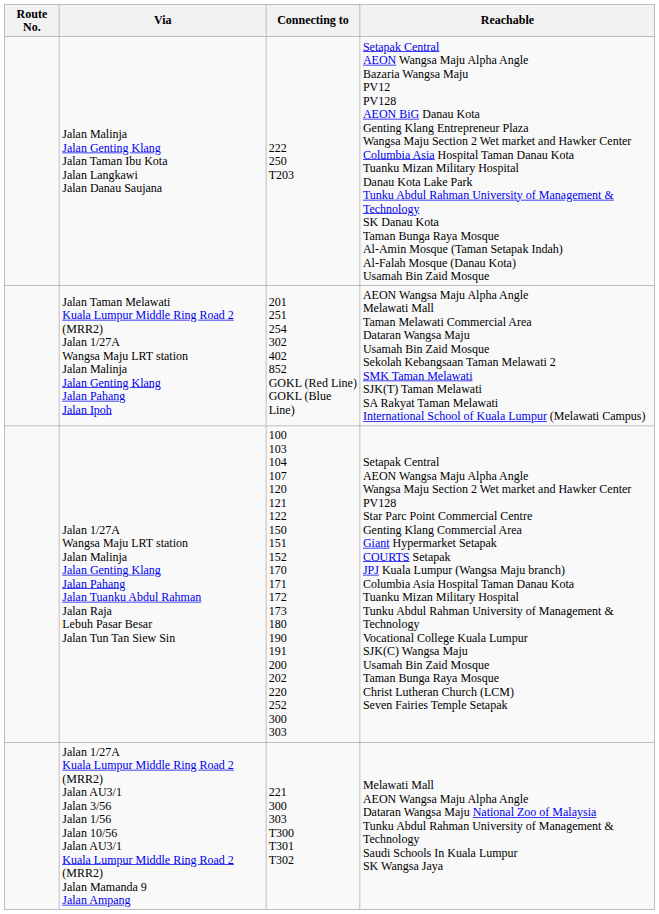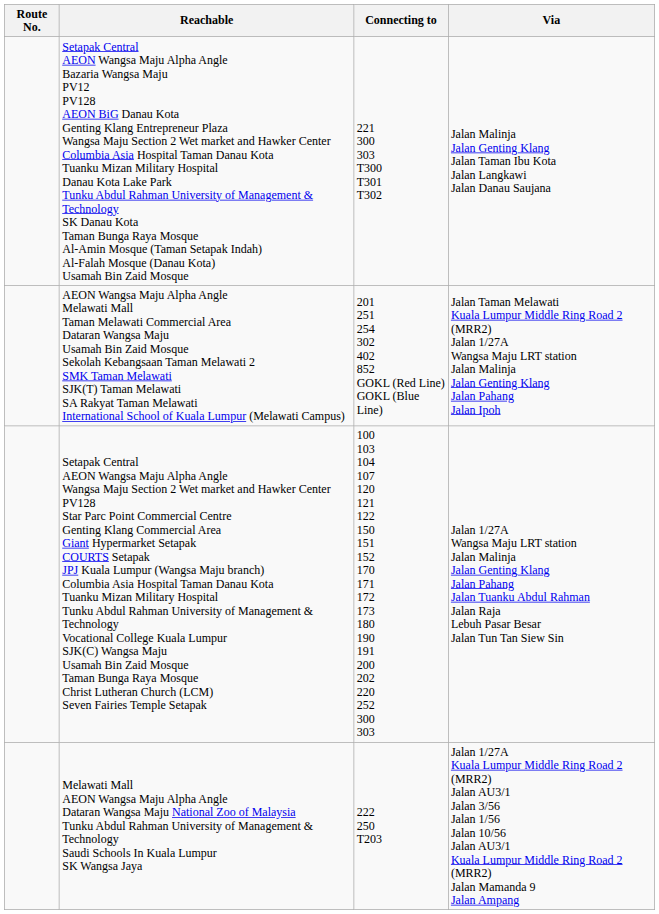columns swapped: Via <-> Reachable
row 2 | Connecting to: 222 250 T203 -> 221 300 303 T300 T301 T302
row 5 | Connecting to: 221 300 303 T300 T301 T302 -> 222 250 T203
